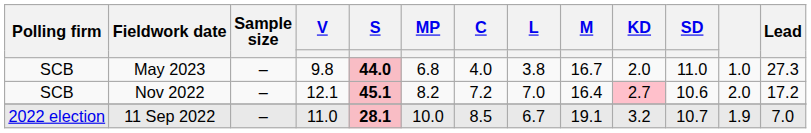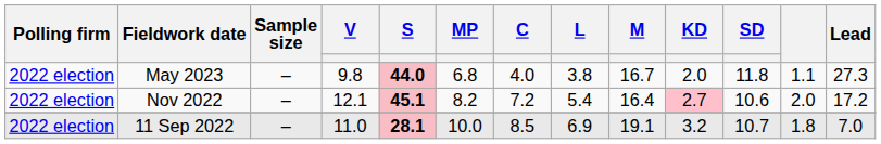May 2023 | Polling firm: SCB -> 2022 election
May 2023 | SD: 11.0 -> 11.8
May 2023 | column 12: 1.0 -> 1.1
Nov 2022 | Polling firm: SCB -> 2022 election
Nov 2022 | L: 7.0 -> 5.4
11 Sep 2022 | L: 6.7 -> 6.9
11 Sep 2022 | column 12: 1.9 -> 1.8
